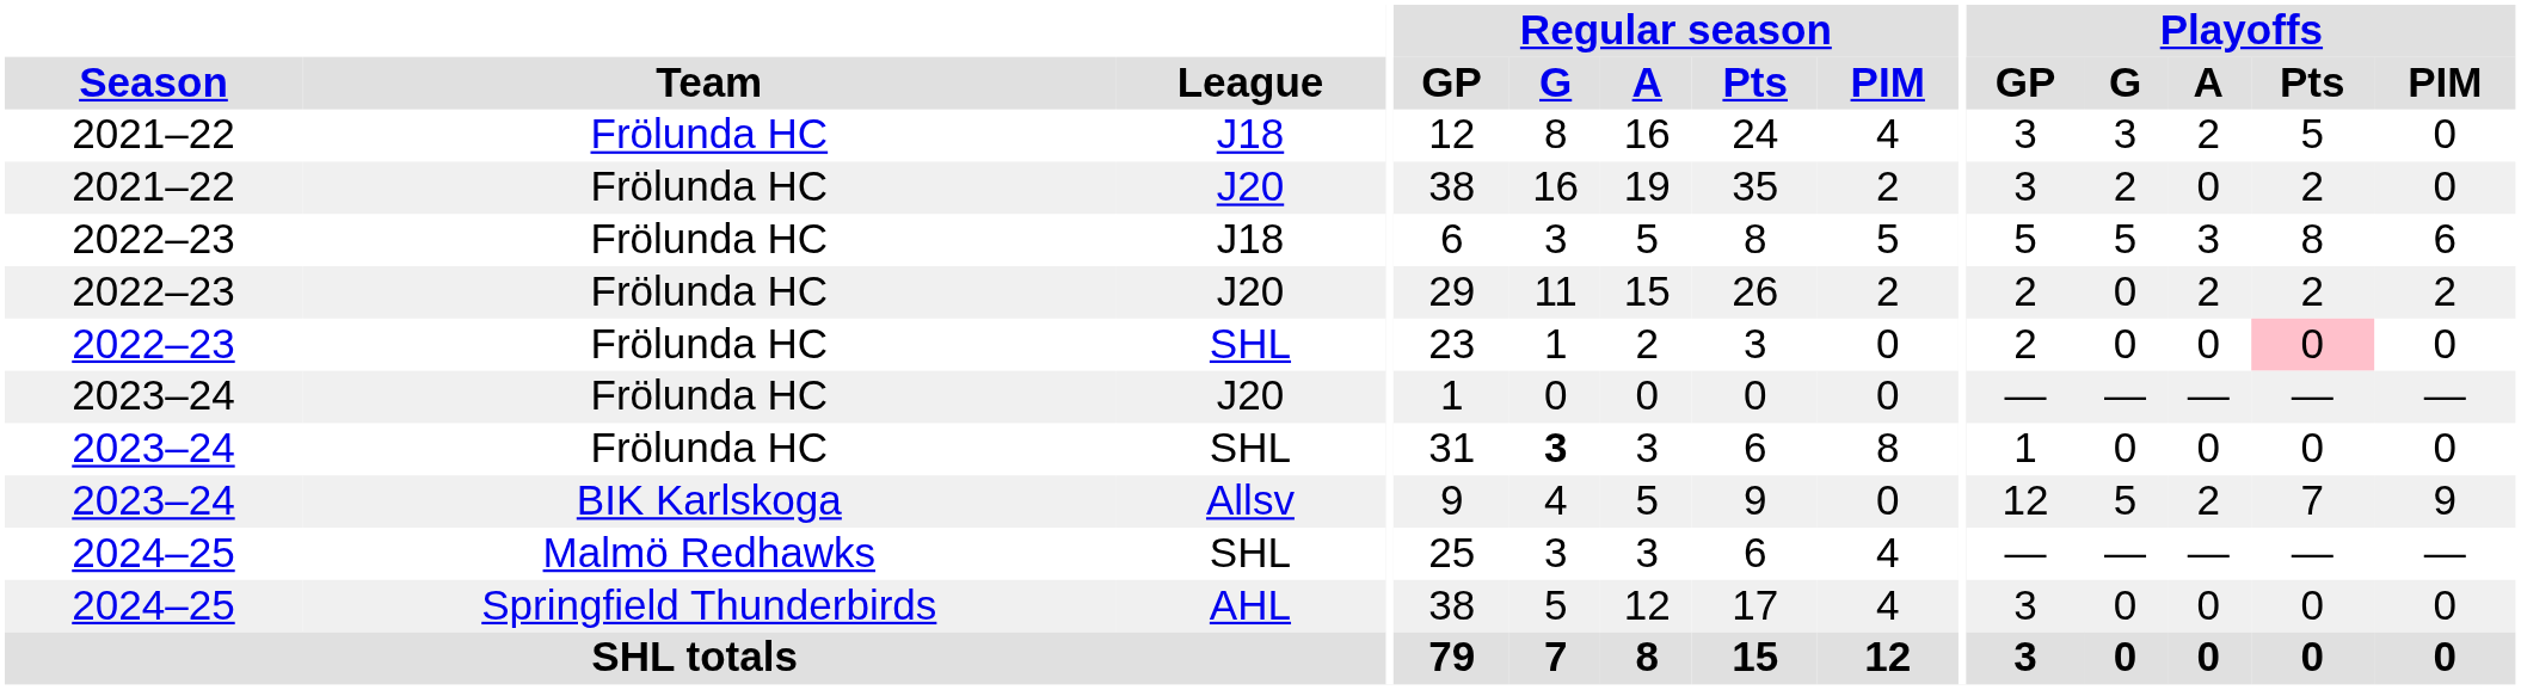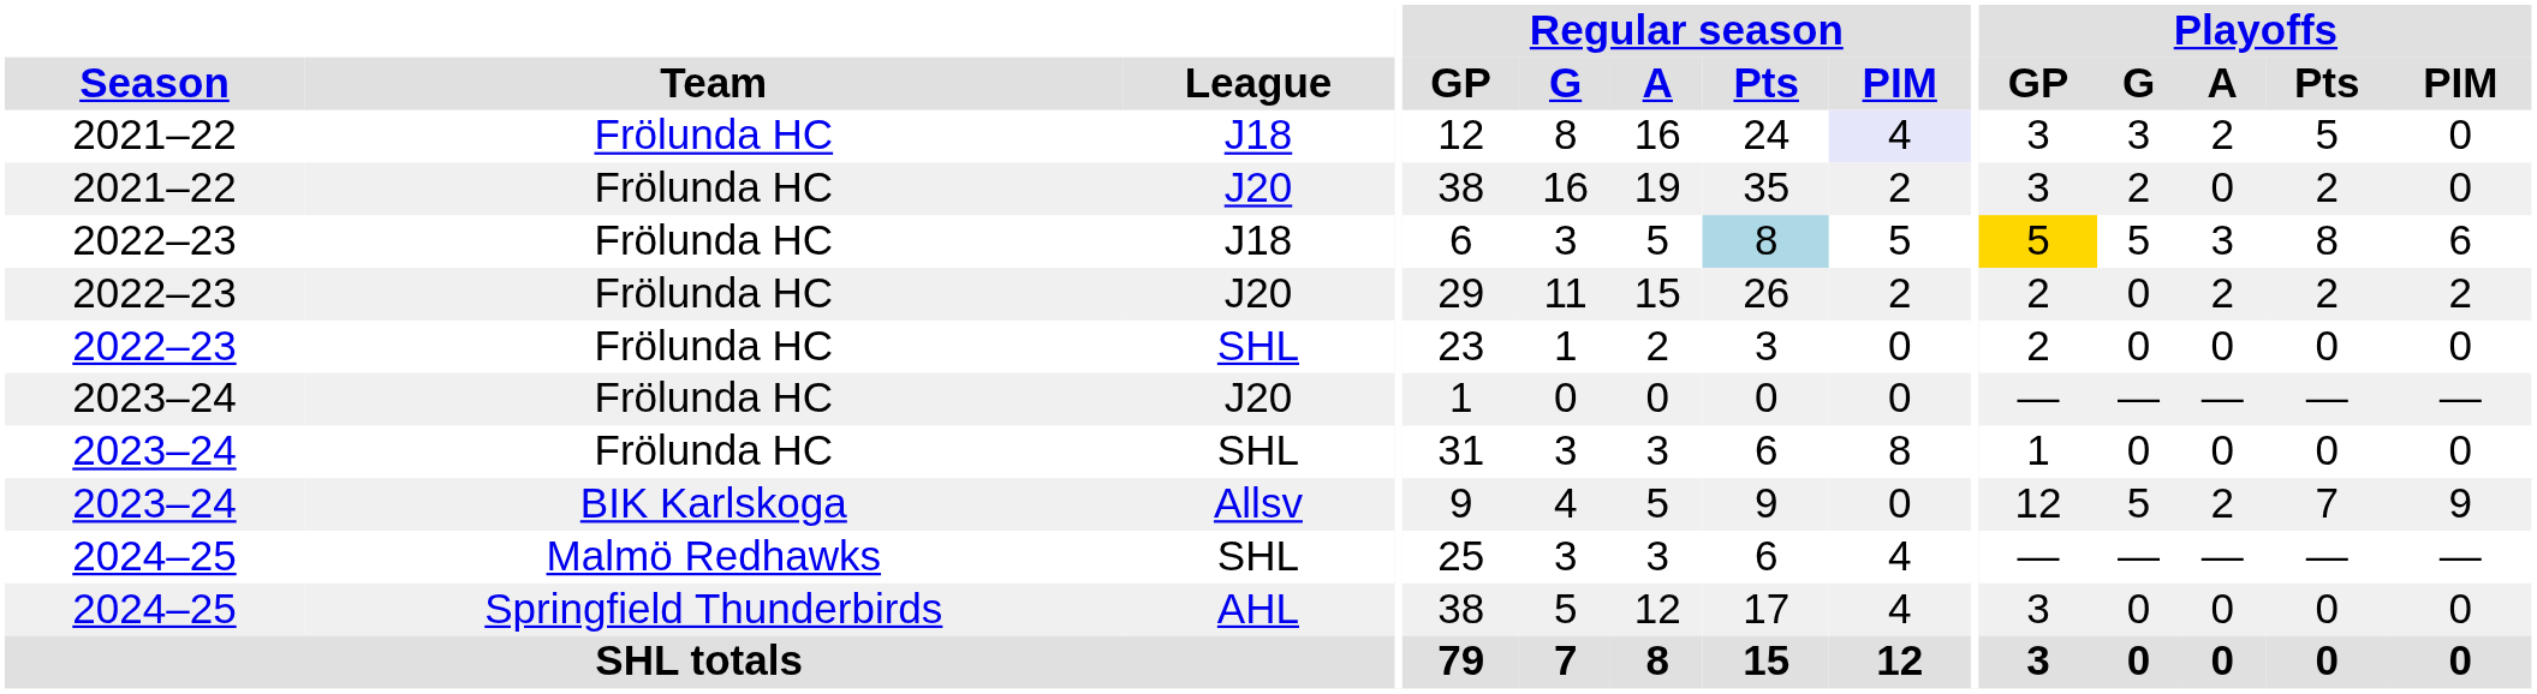2021–22 / J18 | Regular season / PIM: no background -> lavender background
2022–23 / J18 | Regular season / Pts: no background -> lightblue background
2022–23 / J18 | Playoffs / GP: no background -> gold background
2022–23 / SHL | Playoffs / Pts: pink background -> no background
2023–24 / SHL | Regular season / G: bold -> normal
